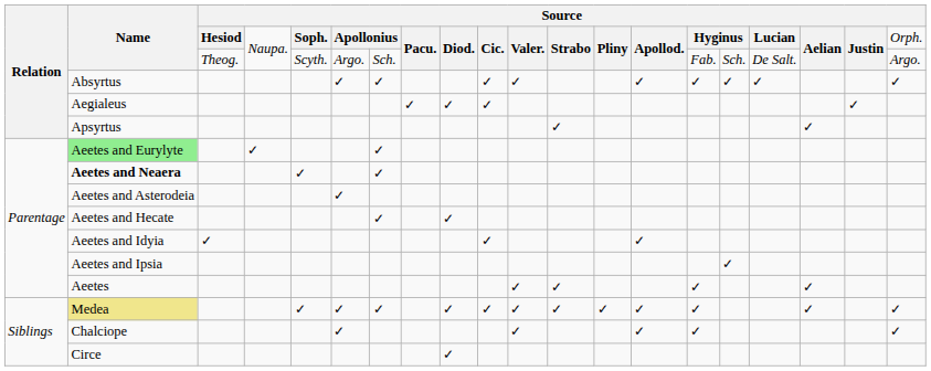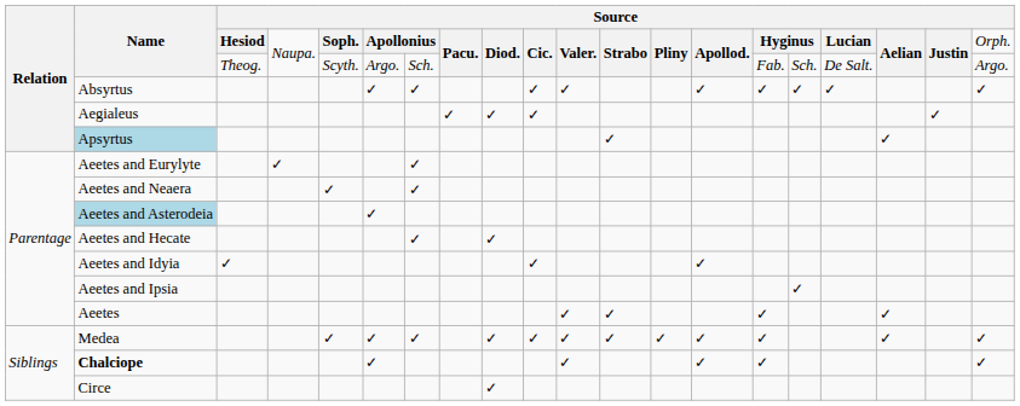Apsyrtus | Name: no background -> lightblue background
Aeetes and Eurylyte | Name: lightgreen background -> no background
Aeetes and Neaera | Name: bold -> normal
Aeetes and Asterodeia | Name: no background -> lightblue background
Medea | Name: khaki background -> no background
Chalciope | Name: normal -> bold
